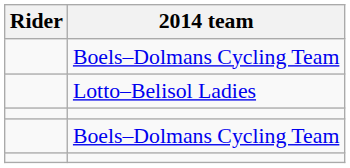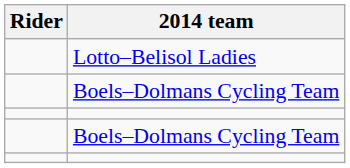row 2 | 2014 team: Boels–Dolmans Cycling Team -> Lotto–Belisol Ladies
row 3 | 2014 team: Lotto–Belisol Ladies -> Boels–Dolmans Cycling Team
